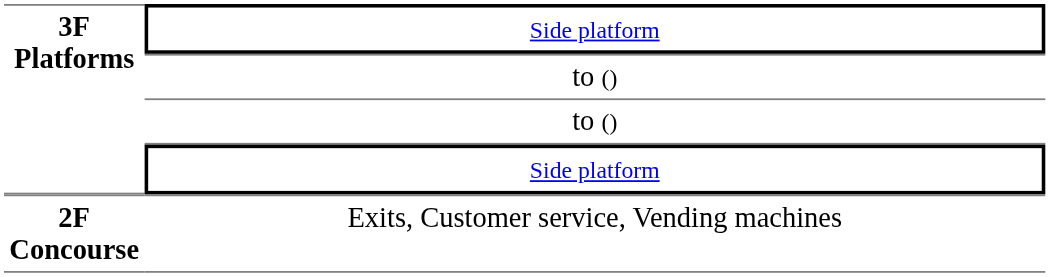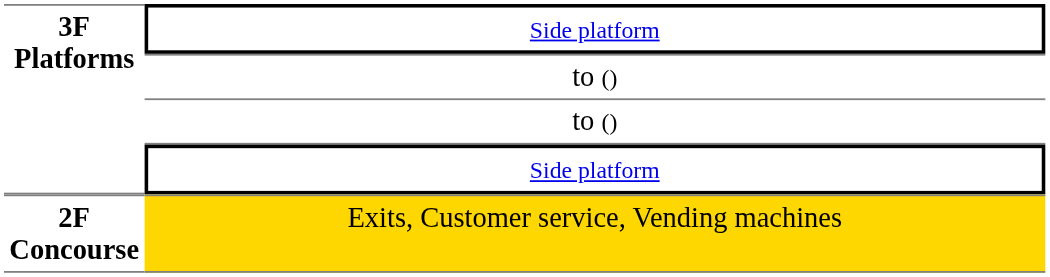Exits, Customer service, Vending machines | column 2: no background -> gold background
